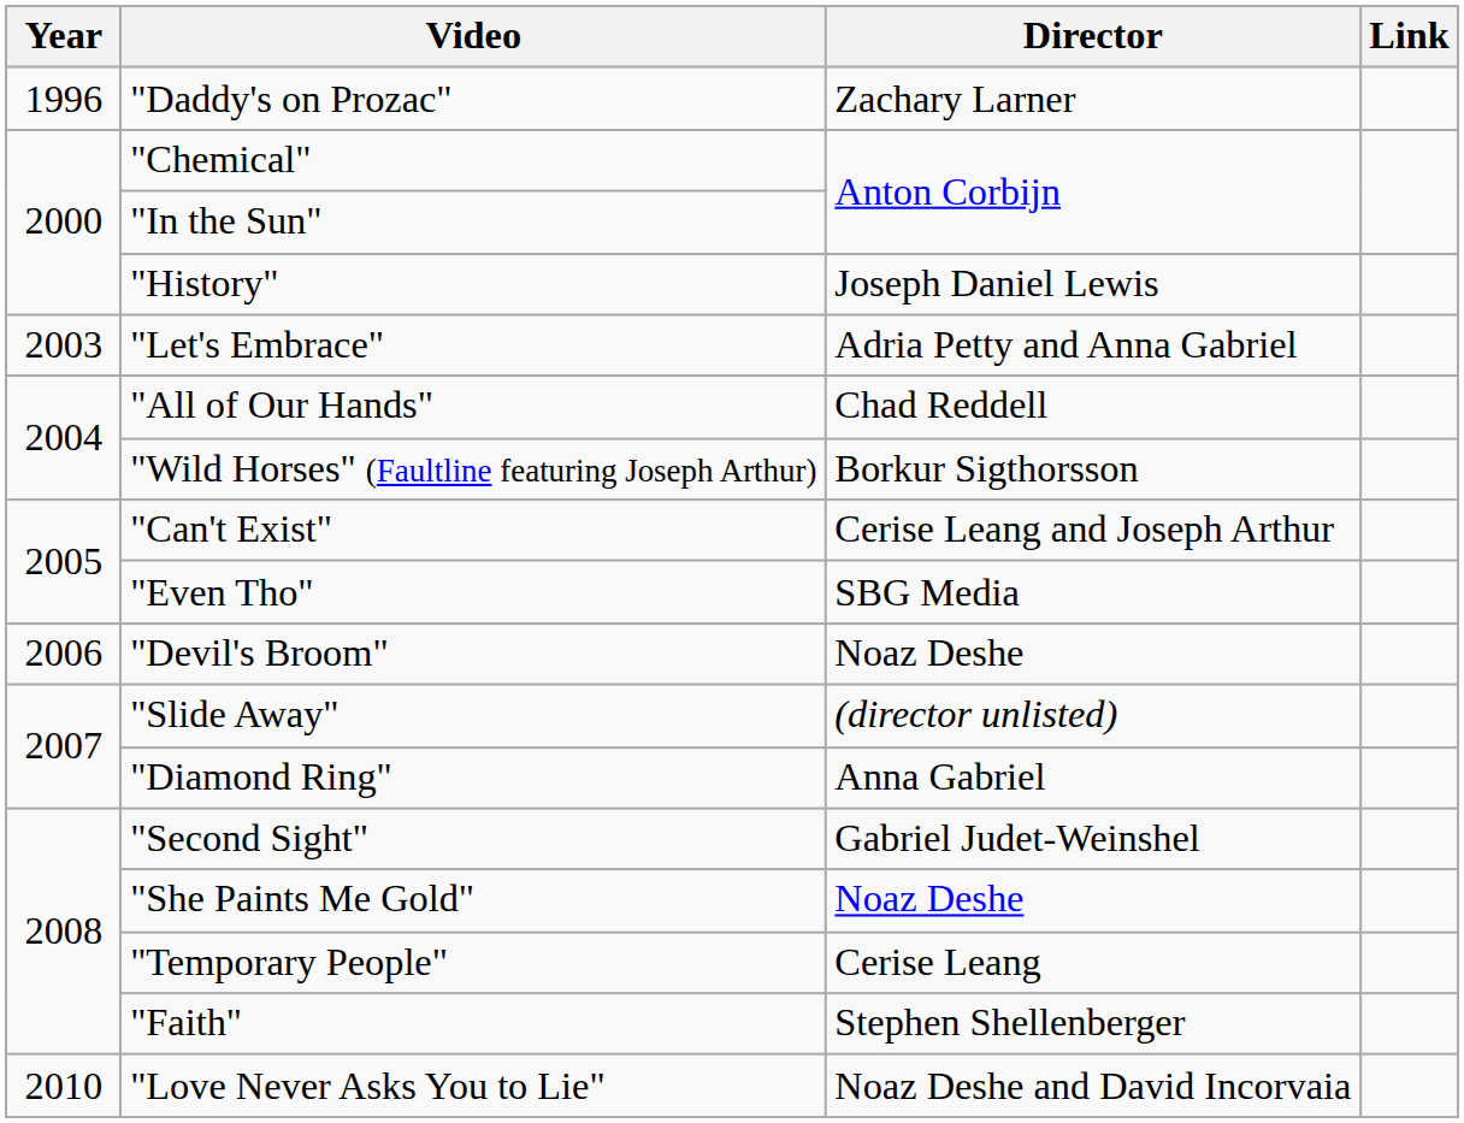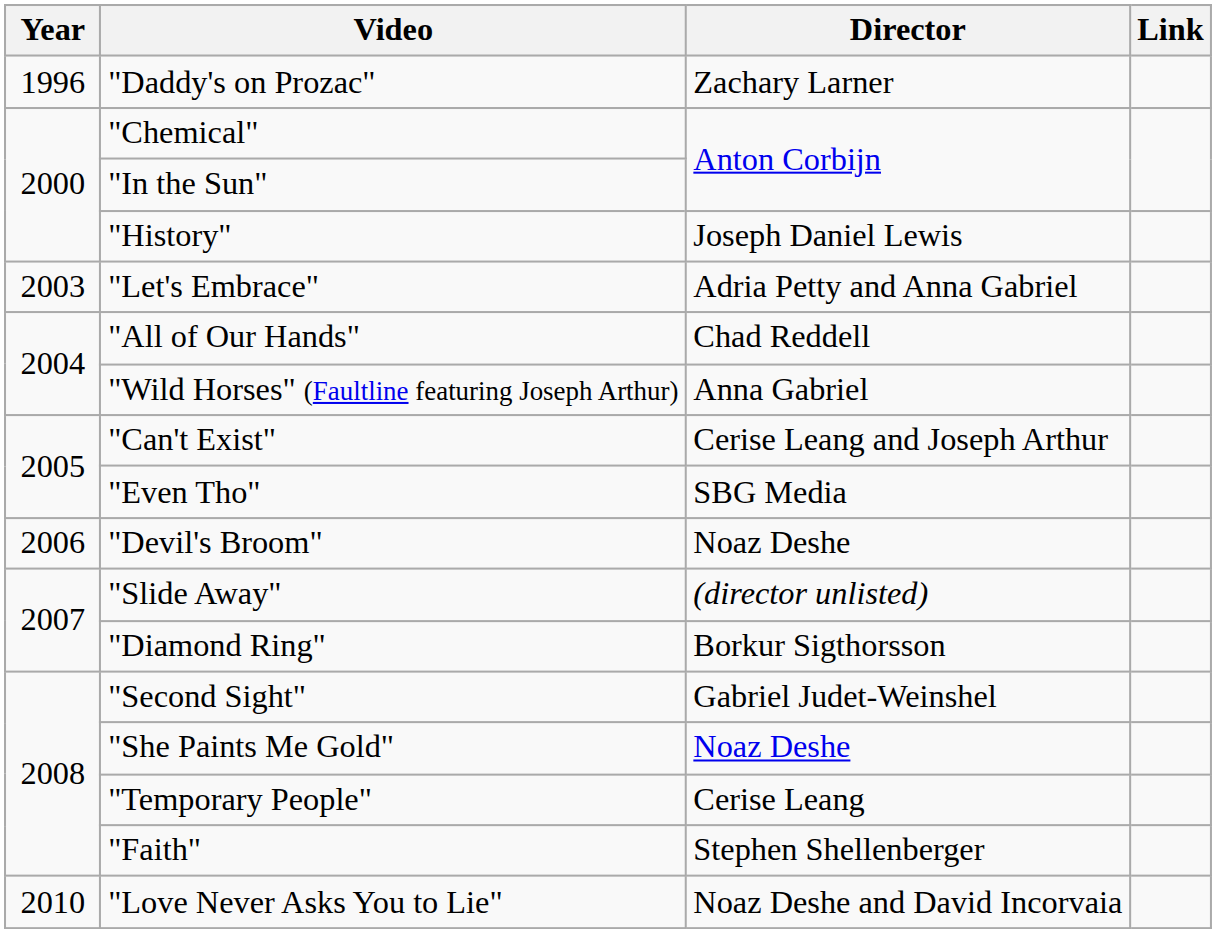"Wild Horses" (Faultline featuring Joseph Arthur) | Director: Borkur Sigthorsson -> Anna Gabriel
"Diamond Ring" | Director: Anna Gabriel -> Borkur Sigthorsson
